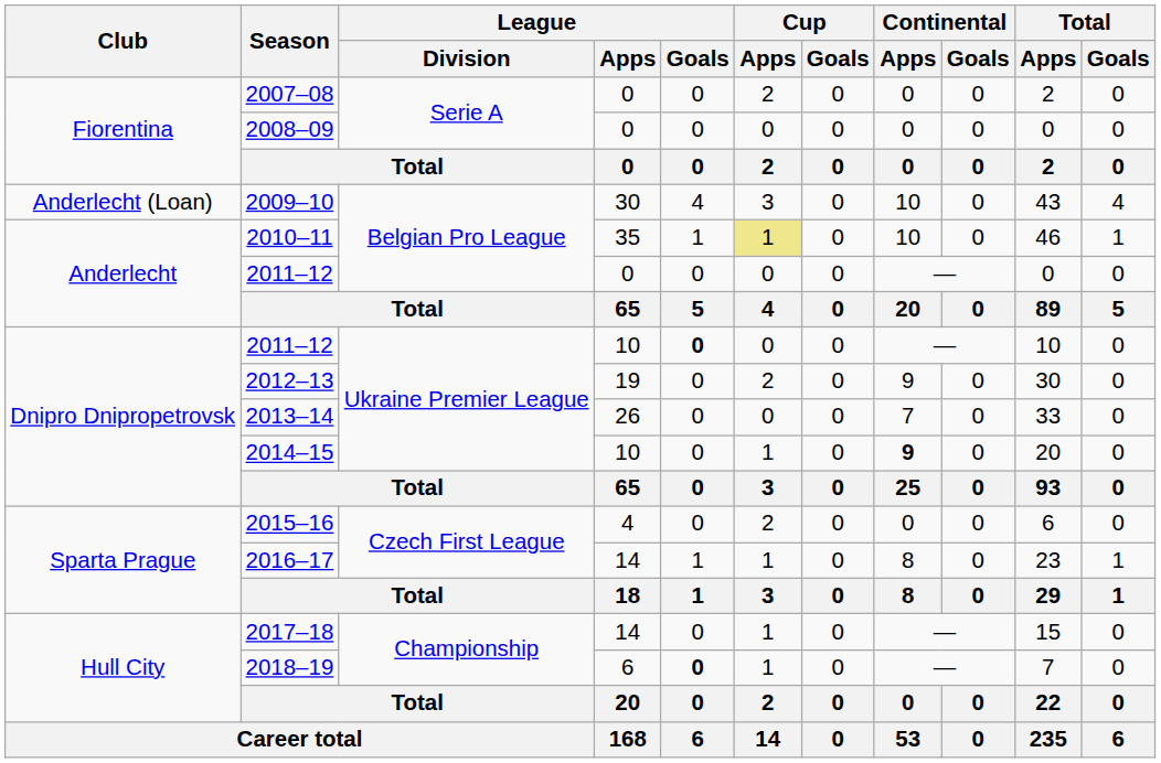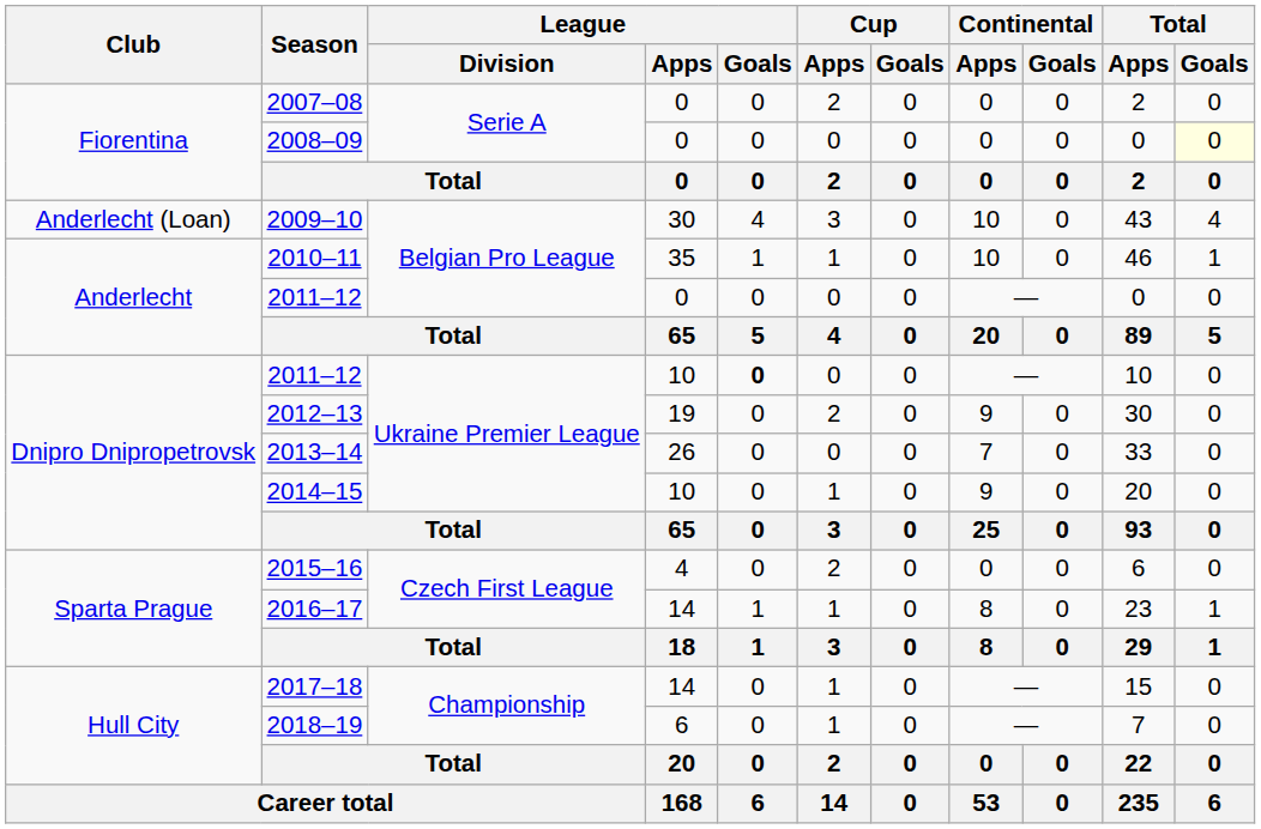2008–09 | Total / Goals: no background -> lightyellow background
2010–11 | Cup / Apps: khaki background -> no background
2014–15 | Continental / Apps: bold -> normal
2018–19 | League / Goals: bold -> normal
